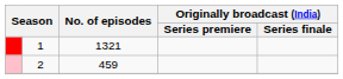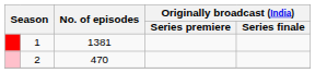1 | No. of episodes: 1321 -> 1381
2 | No. of episodes: 459 -> 470
